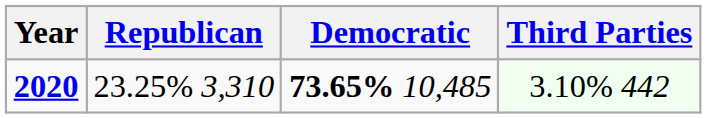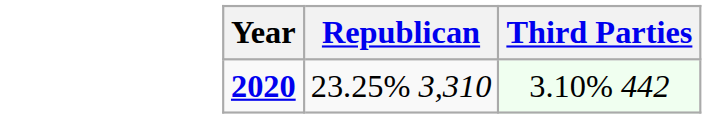- column: Democratic | 73.65% 10,485
